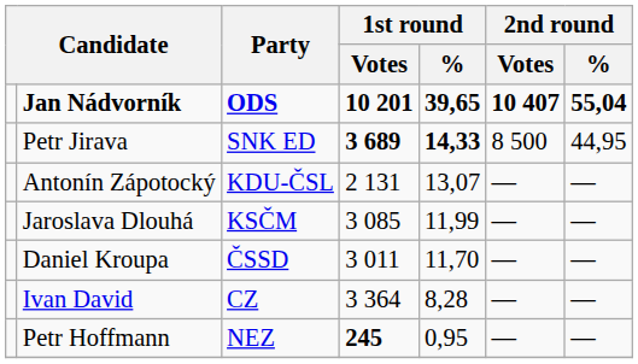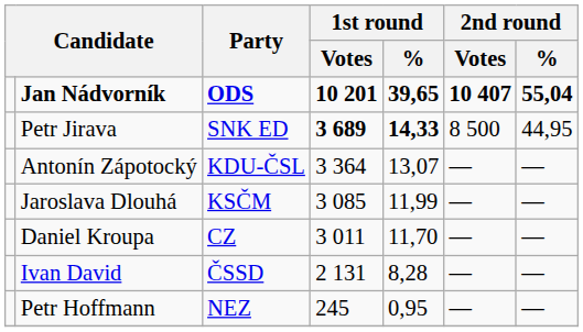Antonín Zápotocký | 1st round / Votes: 2 131 -> 3 364
Daniel Kroupa | Party: ČSSD -> CZ
Ivan David | Party: CZ -> ČSSD
Ivan David | 1st round / Votes: 3 364 -> 2 131
Petr Hoffmann | 1st round / Votes: bold -> normal
